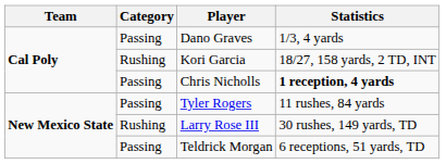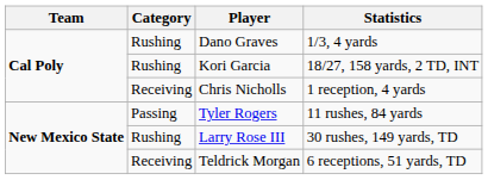Dano Graves | Category: Passing -> Rushing
Chris Nicholls | Category: Passing -> Receiving
Chris Nicholls | Statistics: bold -> normal
Teldrick Morgan | Category: Passing -> Receiving
